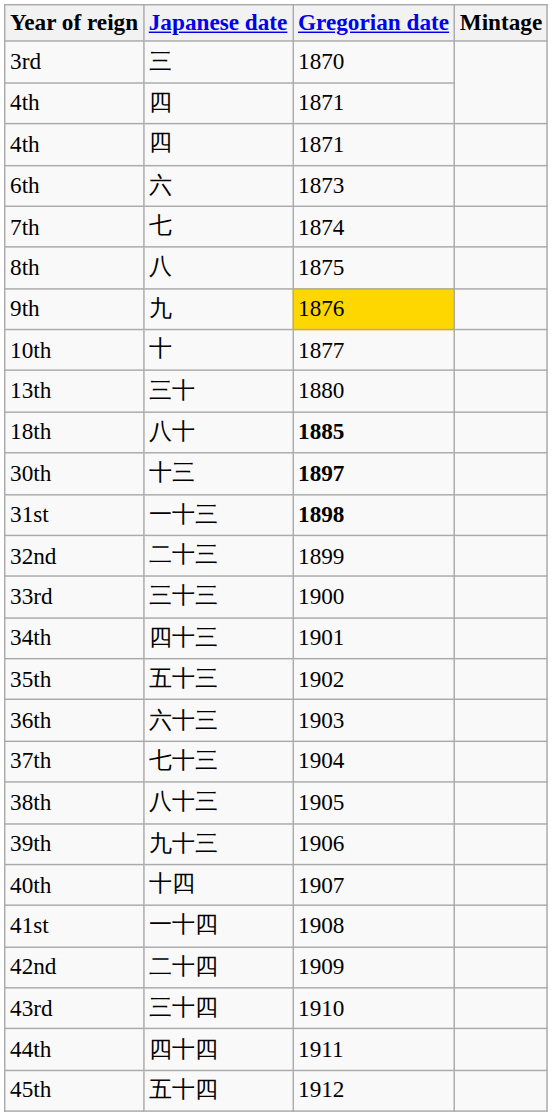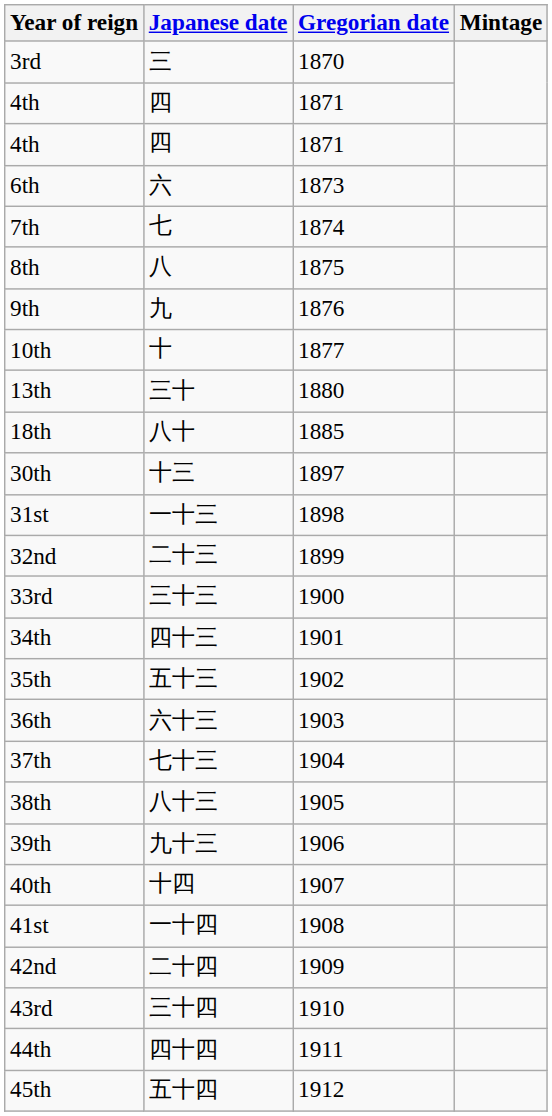9th | Gregorian date: gold background -> no background
18th | Gregorian date: bold -> normal
30th | Gregorian date: bold -> normal
31st | Gregorian date: bold -> normal
